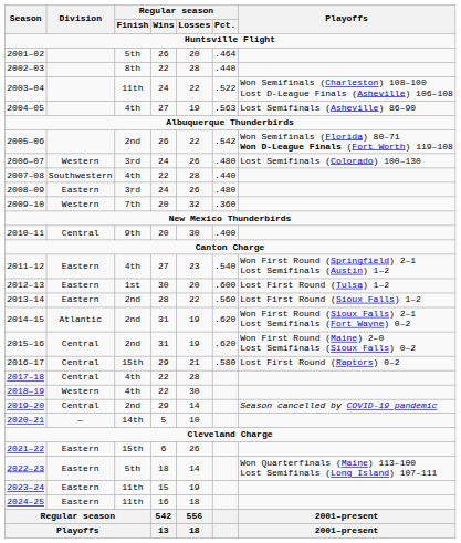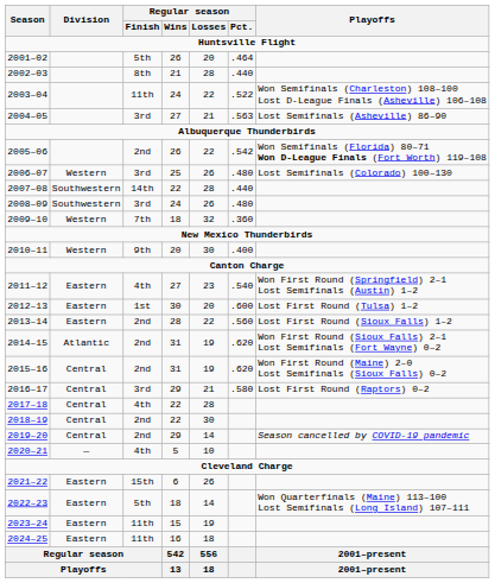2002–03 | Regular season / Wins: 22 -> 21
2004–05 | Regular season / Finish: 4th -> 3rd
2004–05 | Regular season / Losses: 19 -> 21
2006–07 | Regular season / Wins: 24 -> 25
2007–08 | Regular season / Finish: 4th -> 14th
2008–09 | Division: Eastern -> Southwestern
2009–10 | Regular season / Wins: 20 -> 18
2010–11 | Division: Central -> Western
2016–17 | Regular season / Finish: 15th -> 3rd
2018–19 | Division: Western -> Central
2018–19 | Regular season / Finish: 4th -> 2nd
2020–21 | Regular season / Finish: 14th -> 4th
